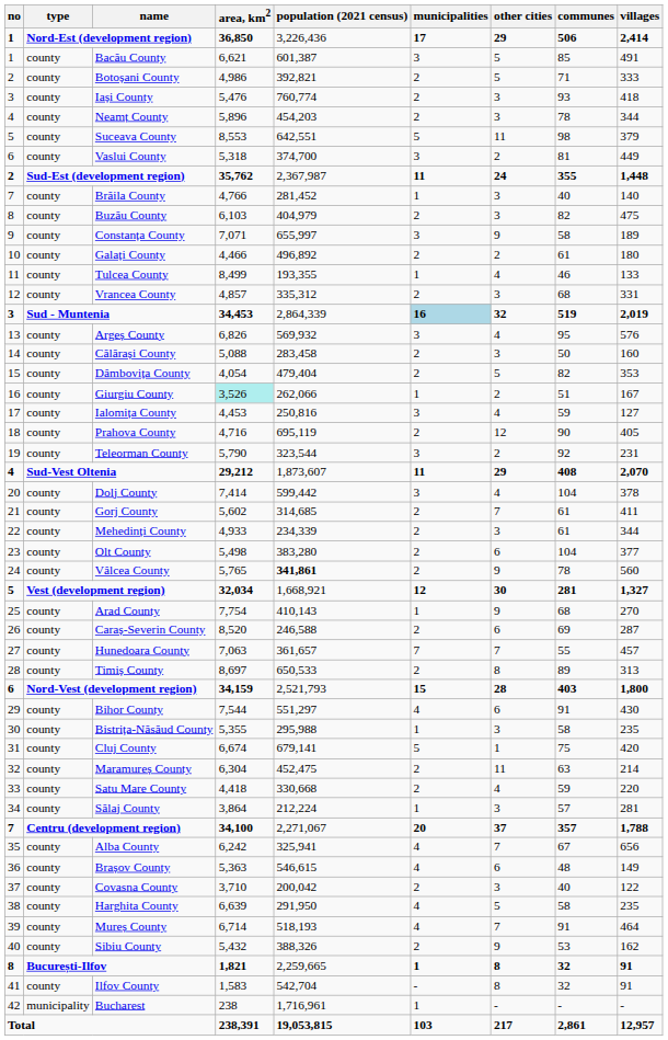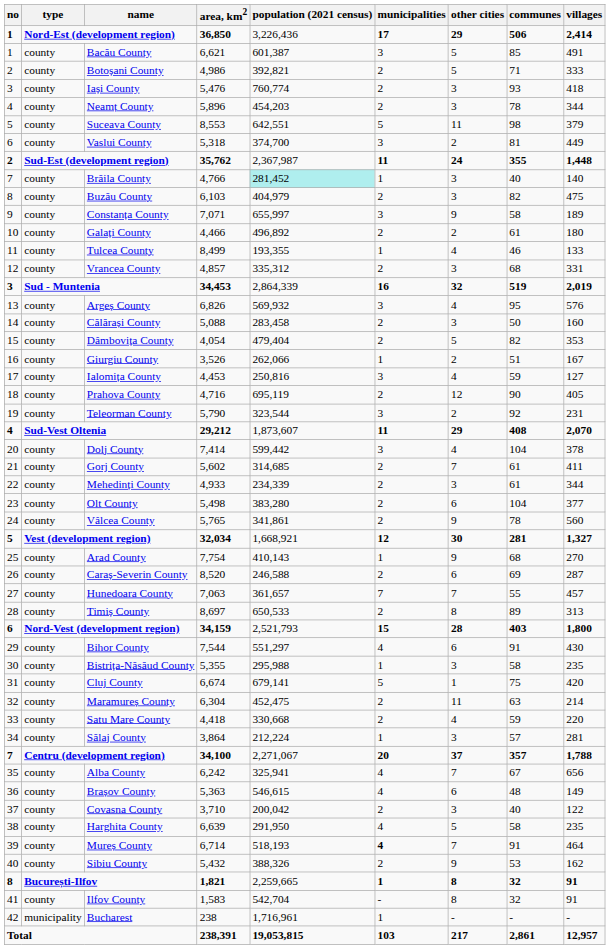Brăila County | population (2021 census): no background -> paleturquoise background
Sud - Muntenia | municipalities: lightblue background -> no background
Giurgiu County | area, km2: paleturquoise background -> no background
Vâlcea County | population (2021 census): bold -> normal
Mureș County | municipalities: normal -> bold
